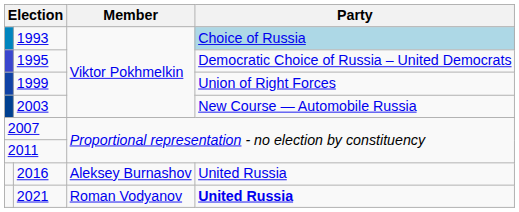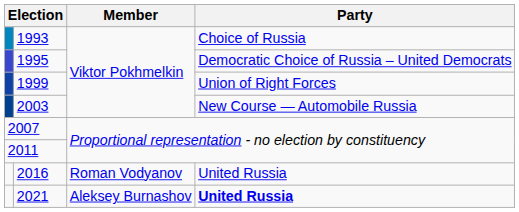1993 | Party: lightblue background -> no background
2016 | Member: Aleksey Burnashov -> Roman Vodyanov
2021 | Member: Roman Vodyanov -> Aleksey Burnashov
